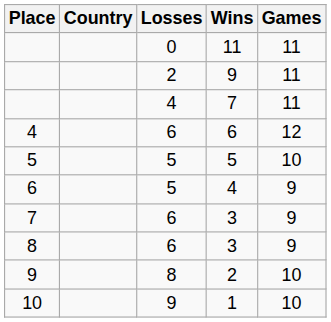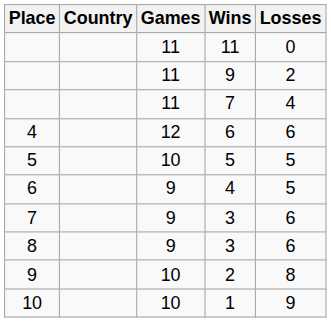columns swapped: Games <-> Losses
